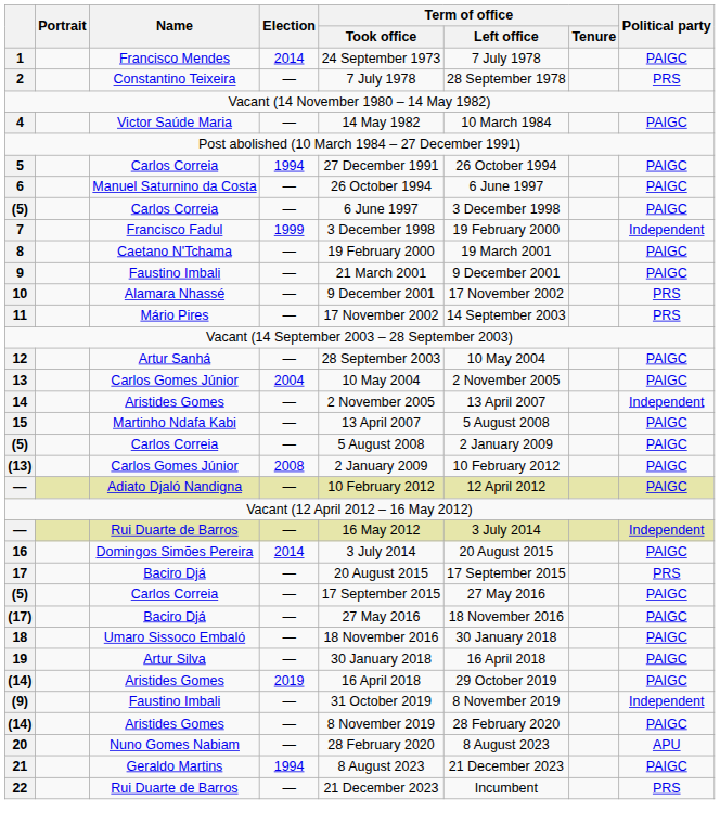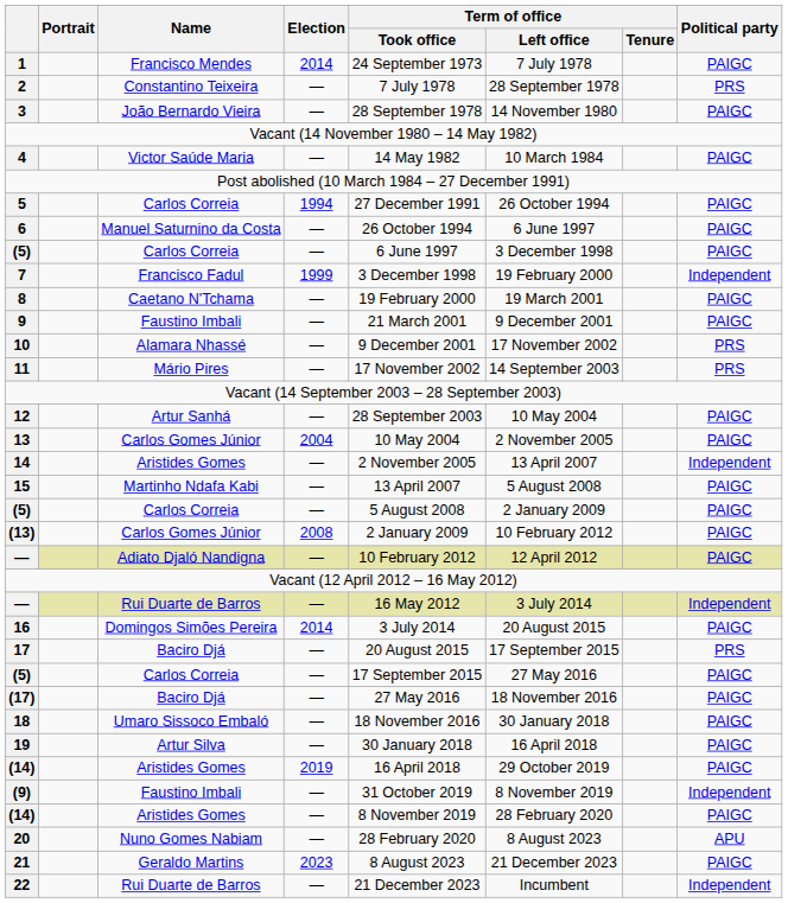+ row: 3 | João Bernardo Vieira | — | 28 September 1978 | 14 November 1980 | PAIGC
21 | Election: 1994 -> 2023
22 | Political party: PRS -> Independent
